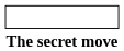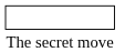row 1 | column 1: bold -> normal
